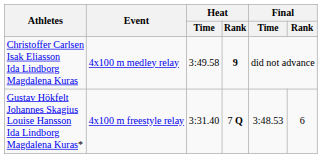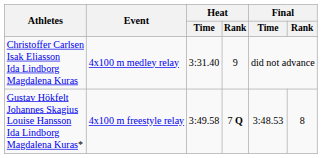row 3 | Heat / Time: 3:49.58 -> 3:31.40
row 3 | Heat / Rank: bold -> normal
row 4 | Heat / Time: 3:31.40 -> 3:49.58
row 4 | Final / Rank: 6 -> 8
